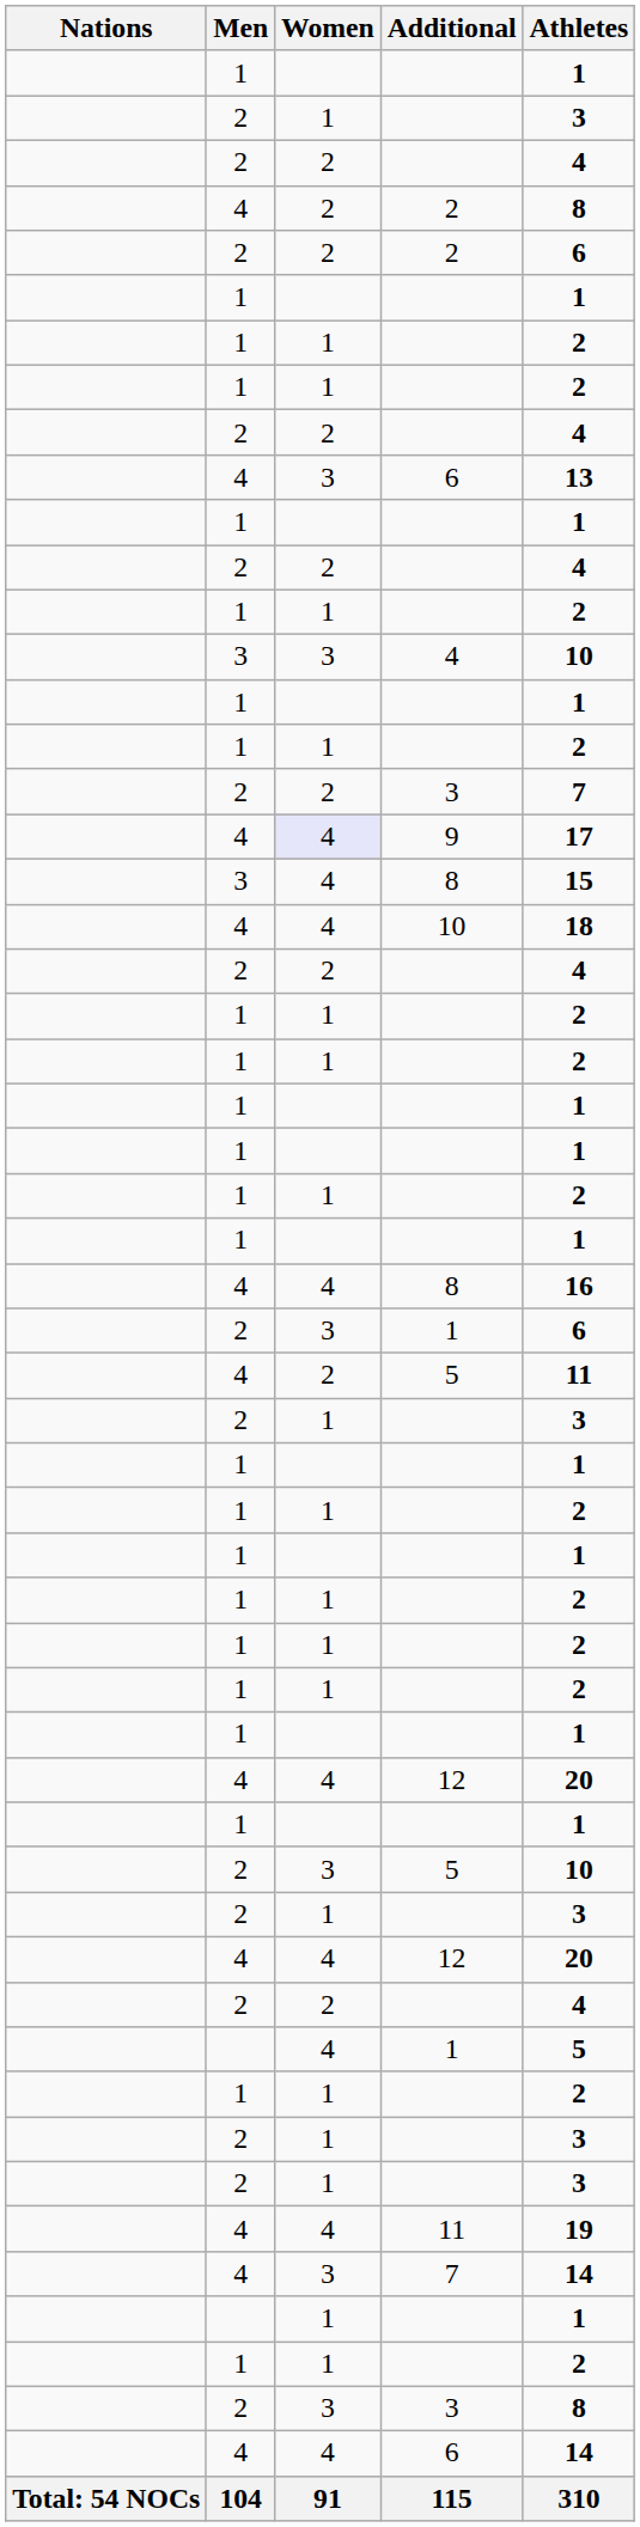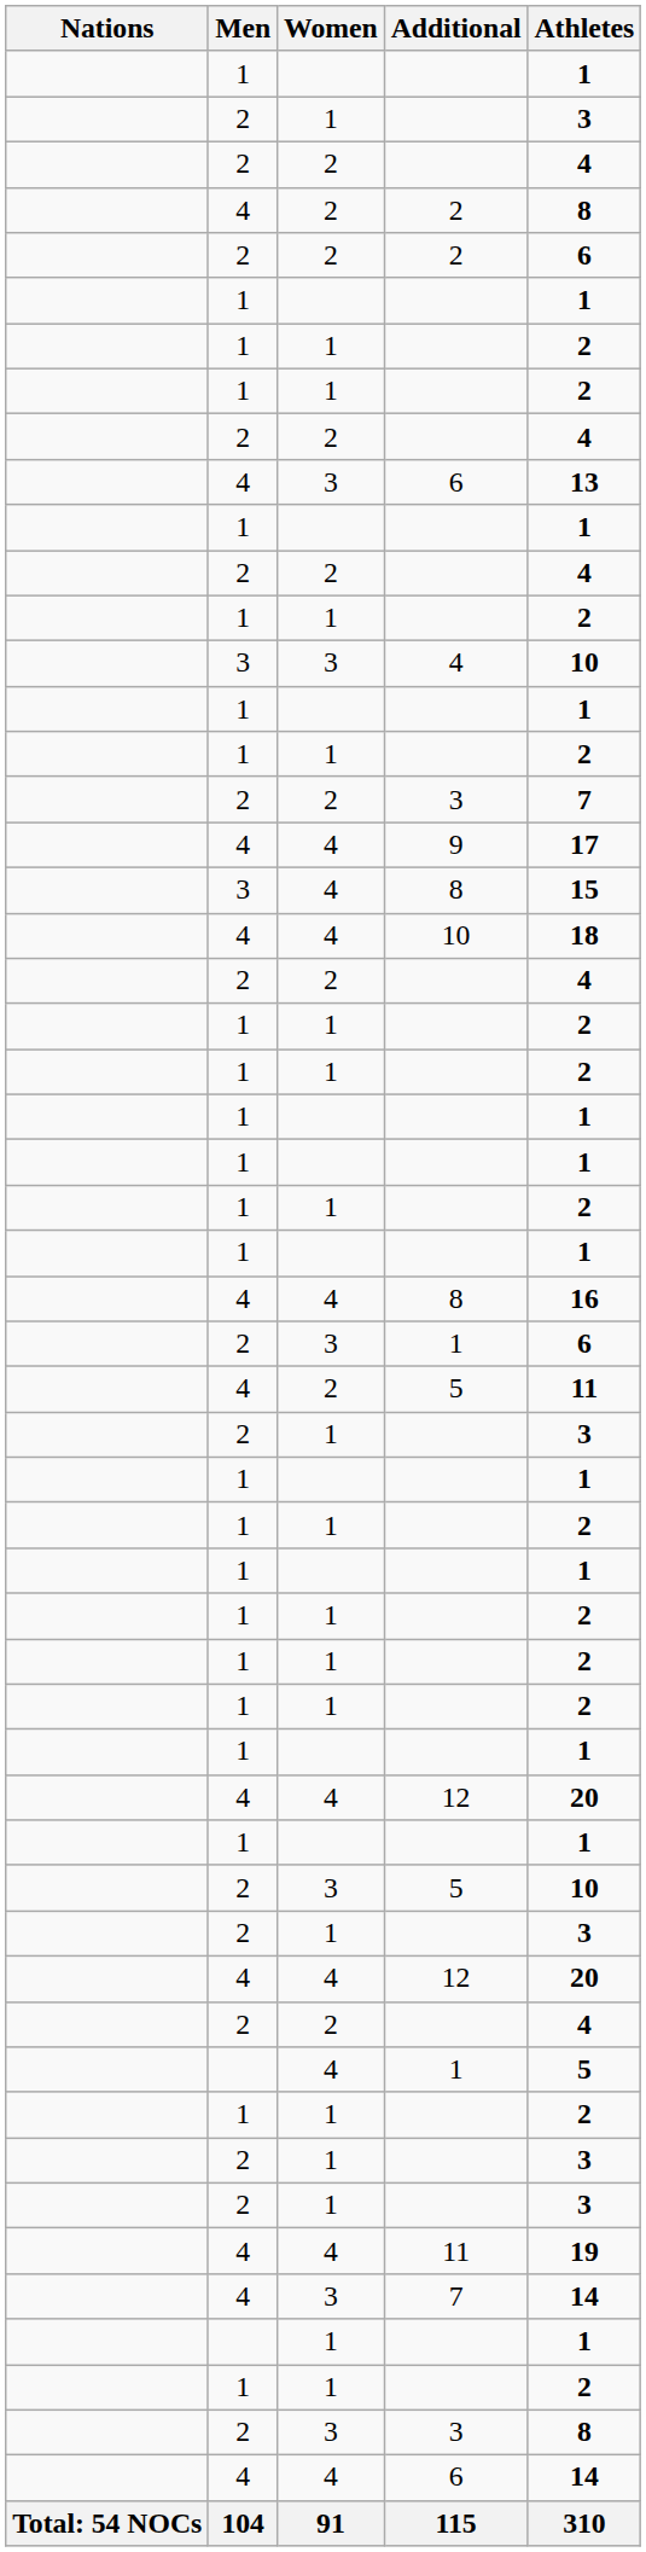9 | Women: lavender background -> no background
